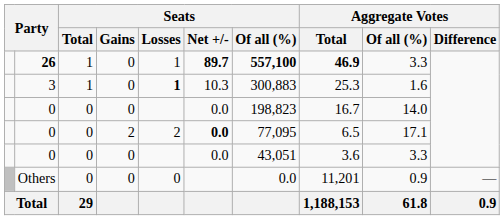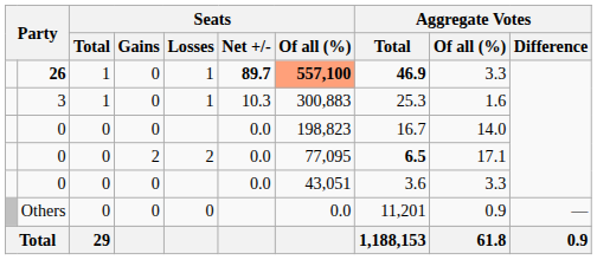26 | Seats / Of all (%): no background -> lightsalmon background
3 | Seats / Losses: bold -> normal
0 / 2 | Seats / Net +/-: bold -> normal
0 / 2 | Aggregate Votes / Total: normal -> bold
